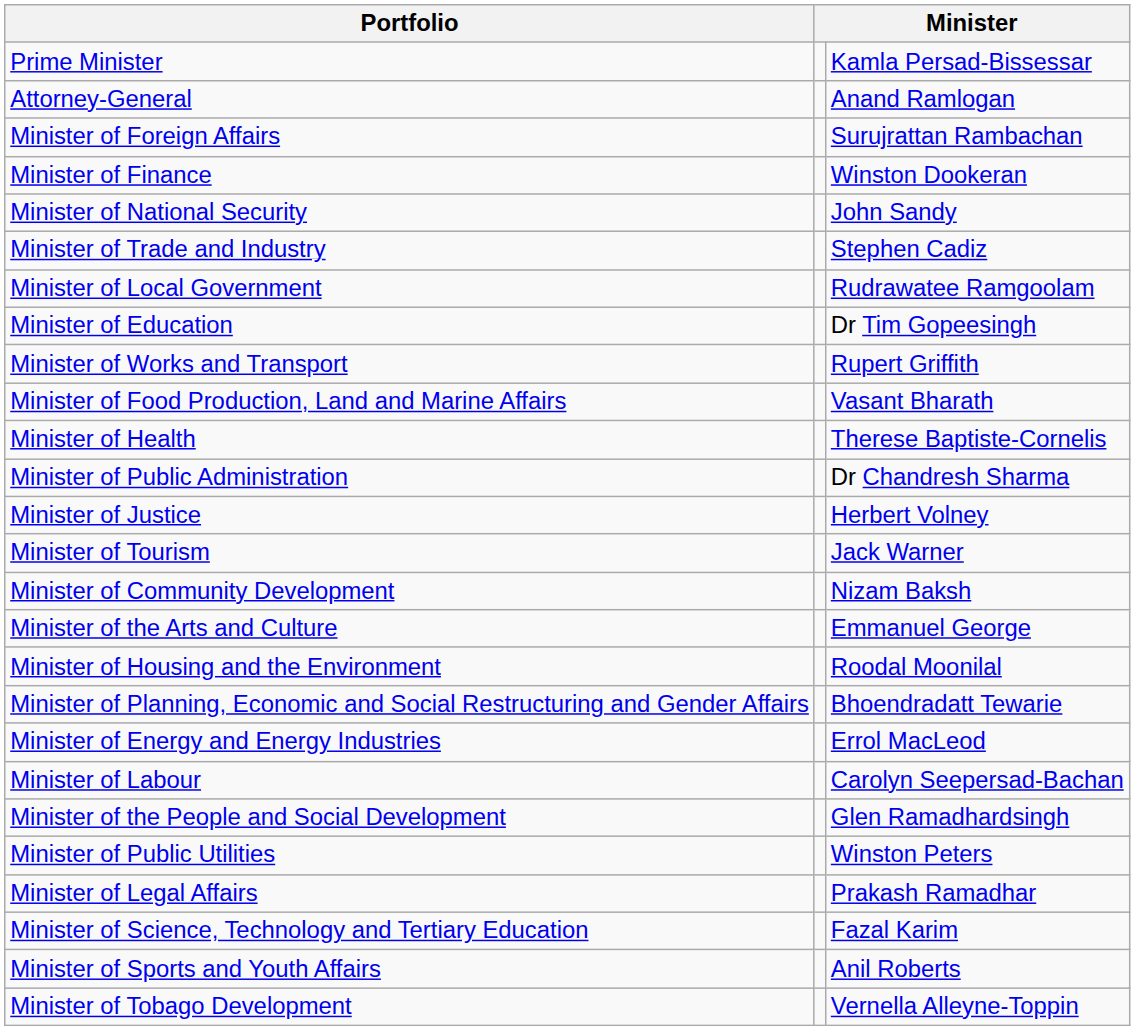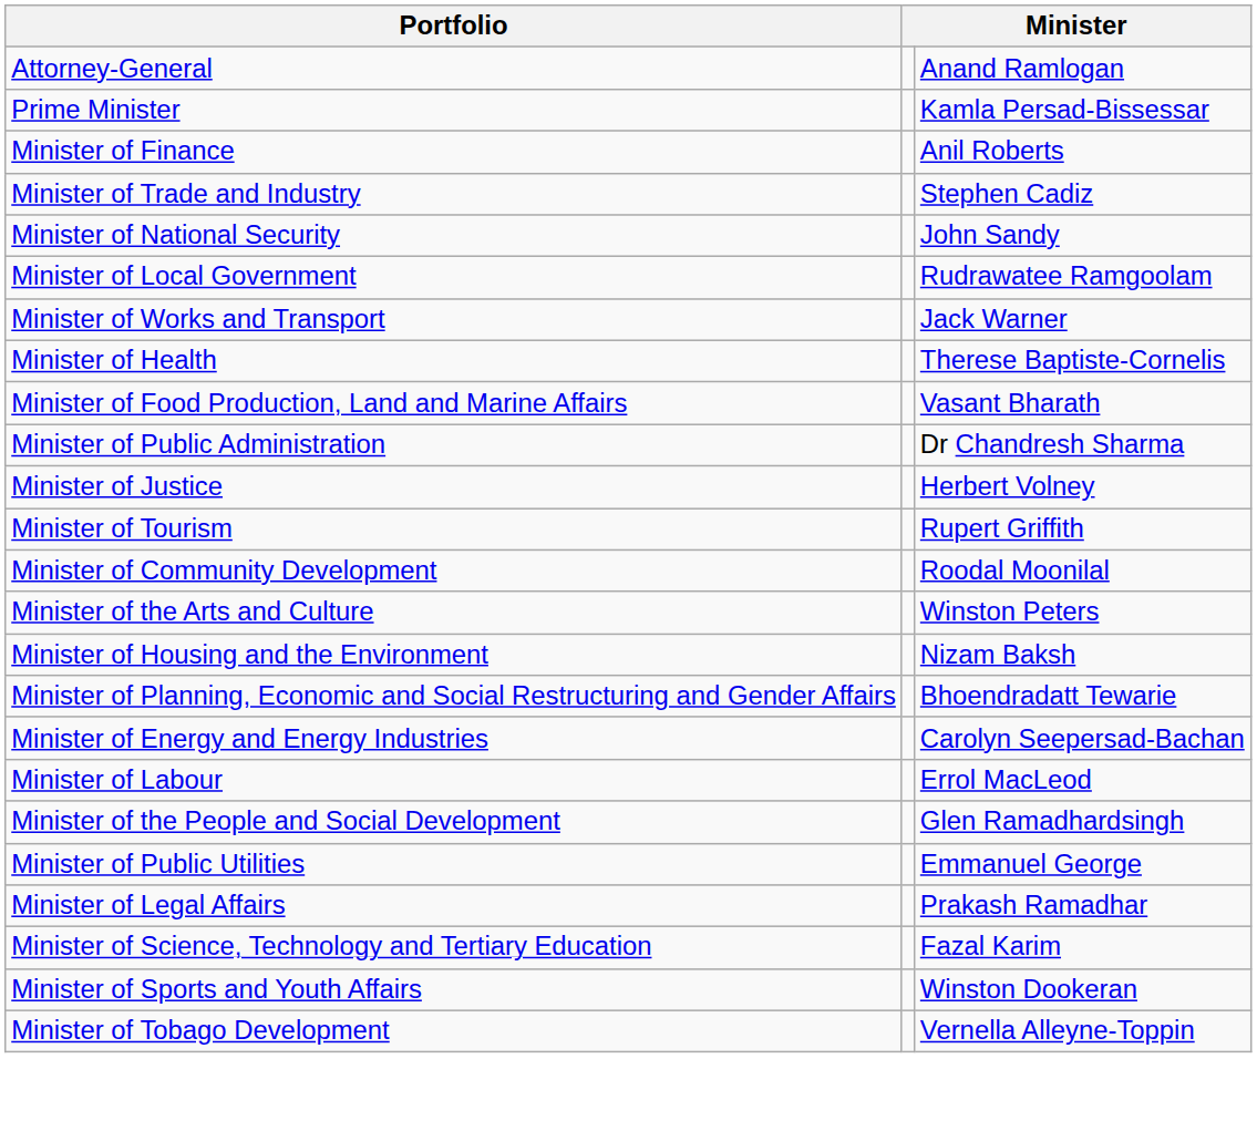rows swapped: Prime Minister <-> Attorney-General
- row: Minister of Foreign Affairs | Surujrattan Rambachan
Minister of Finance | column 3: Winston Dookeran -> Anil Roberts
rows swapped: Minister of National Security <-> Minister of Trade and Industry
- row: Minister of Education | Dr Tim Gopeesingh
Minister of Works and Transport | column 3: Rupert Griffith -> Jack Warner
rows swapped: Minister of Health <-> Minister of Food Production, Land and Marine Affairs
Minister of Tourism | column 3: Jack Warner -> Rupert Griffith
Minister of Community Development | column 3: Nizam Baksh -> Roodal Moonilal
Minister of the Arts and Culture | column 3: Emmanuel George -> Winston Peters
Minister of Housing and the Environment | column 3: Roodal Moonilal -> Nizam Baksh
Minister of Energy and Energy Industries | column 3: Errol MacLeod -> Carolyn Seepersad-Bachan
Minister of Labour | column 3: Carolyn Seepersad-Bachan -> Errol MacLeod
Minister of Public Utilities | column 3: Winston Peters -> Emmanuel George
Minister of Sports and Youth Affairs | column 3: Anil Roberts -> Winston Dookeran
